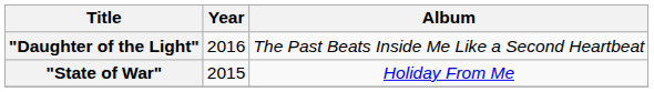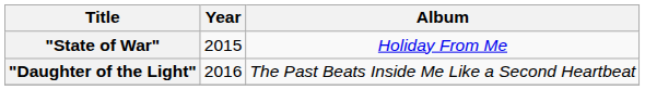rows swapped: "State of War" <-> "Daughter of the Light"
